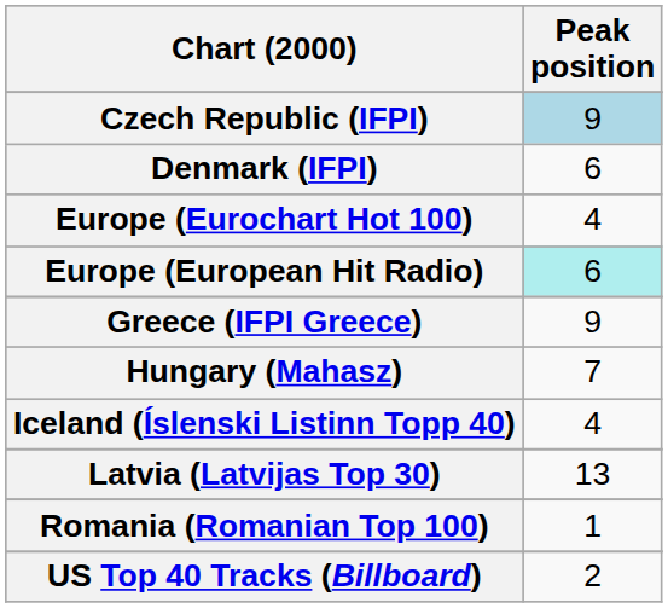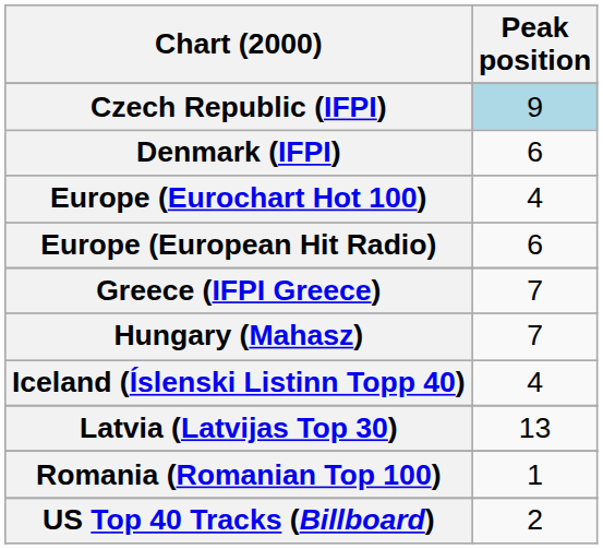Europe (European Hit Radio) | Peak position: paleturquoise background -> no background
Greece (IFPI Greece) | Peak position: 9 -> 7
